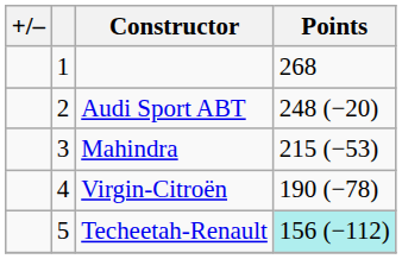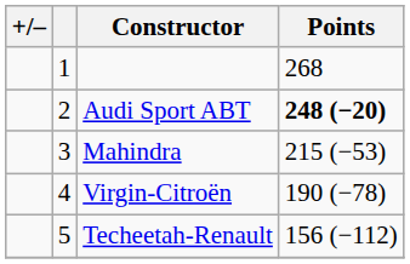Audi Sport ABT | Points: normal -> bold
Techeetah-Renault | Points: paleturquoise background -> no background
